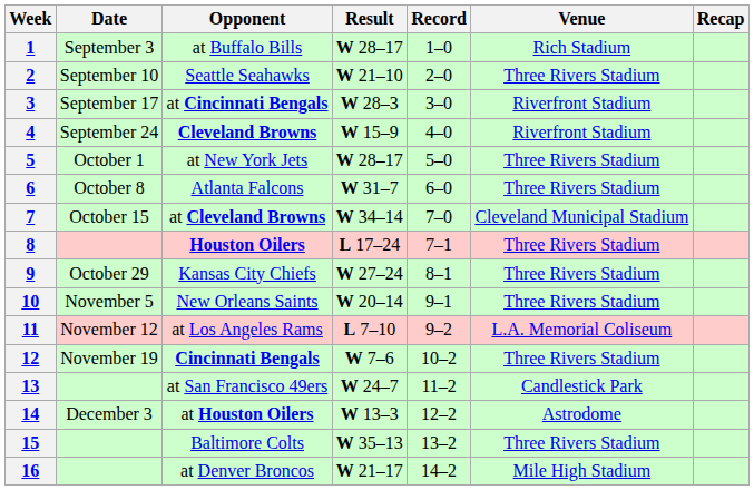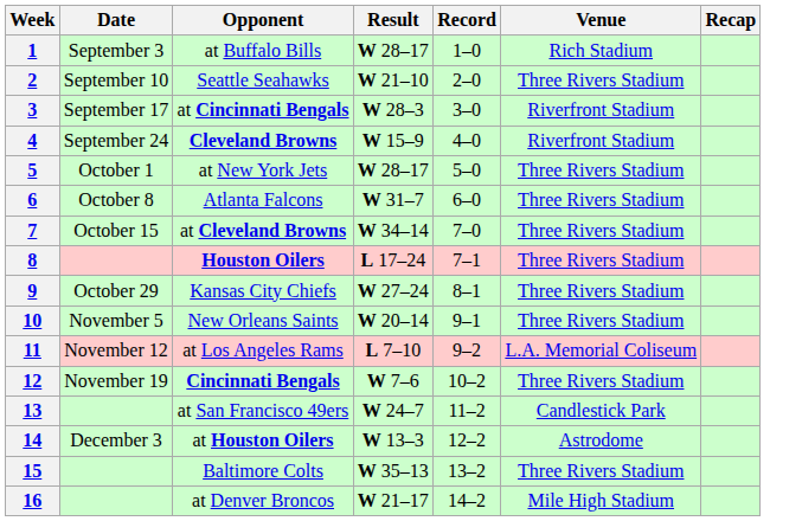7 | Venue: Cleveland Municipal Stadium -> Three Rivers Stadium
